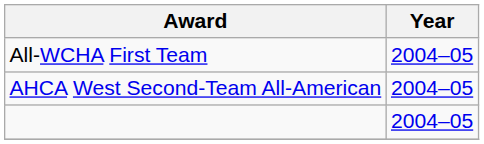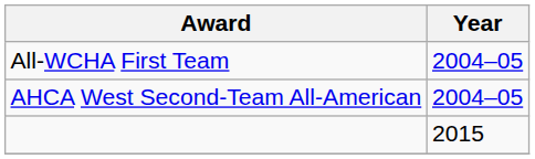row 4 | Year: 2004–05 -> 2015
